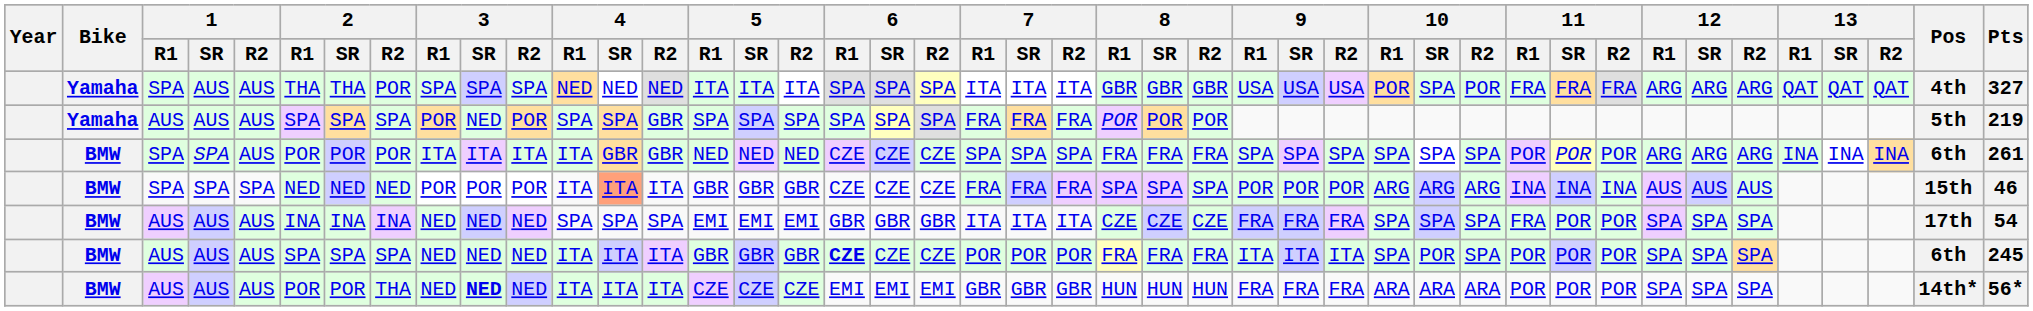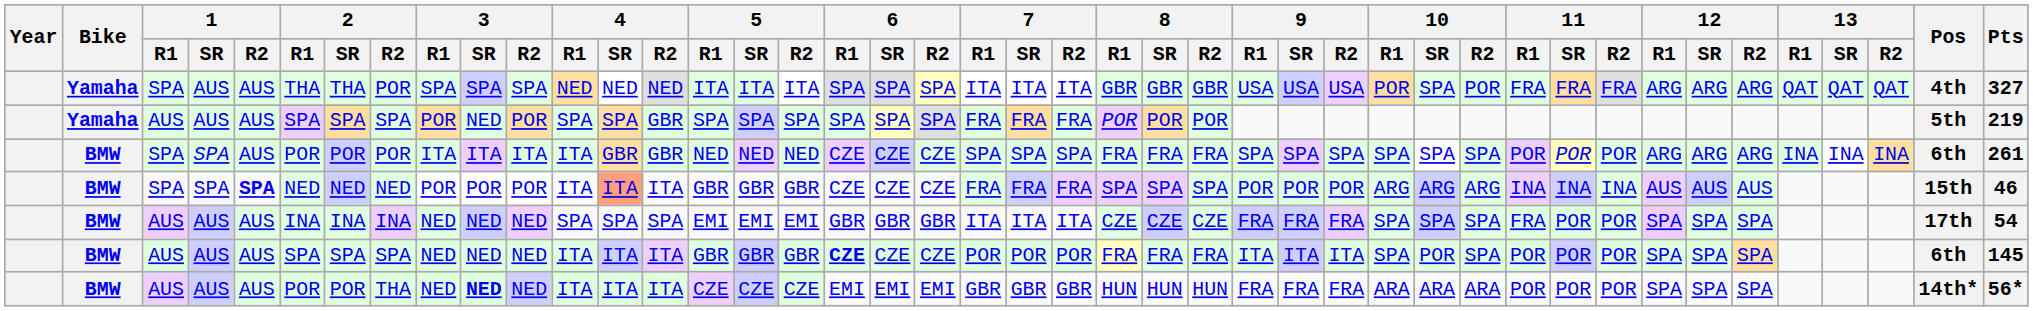row 6 | 1 / R2: normal -> bold
row 8 | Pts: 245 -> 145
